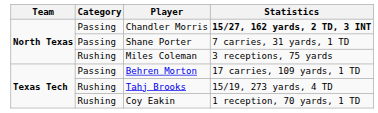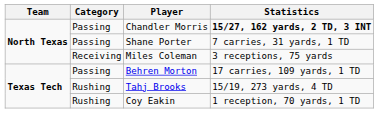Miles Coleman | Category: Rushing -> Receiving
